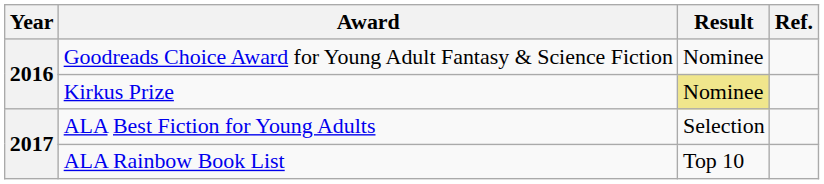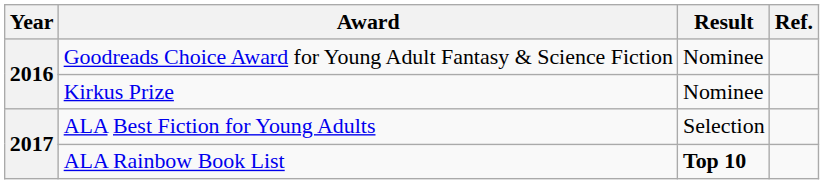Kirkus Prize | Result: khaki background -> no background
ALA Rainbow Book List | Result: normal -> bold
